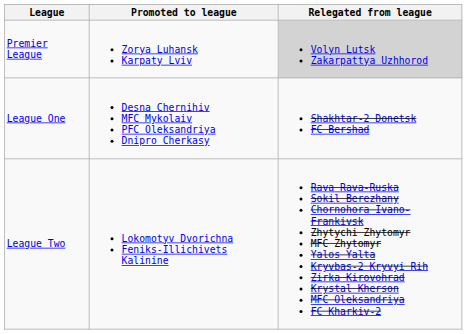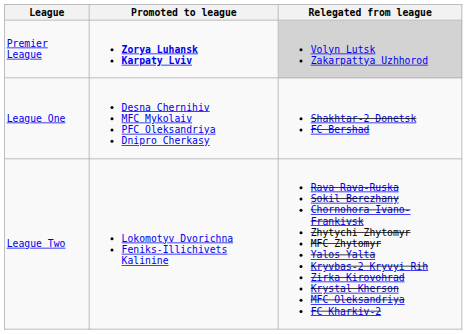Premier League | Promoted to league: normal -> bold
